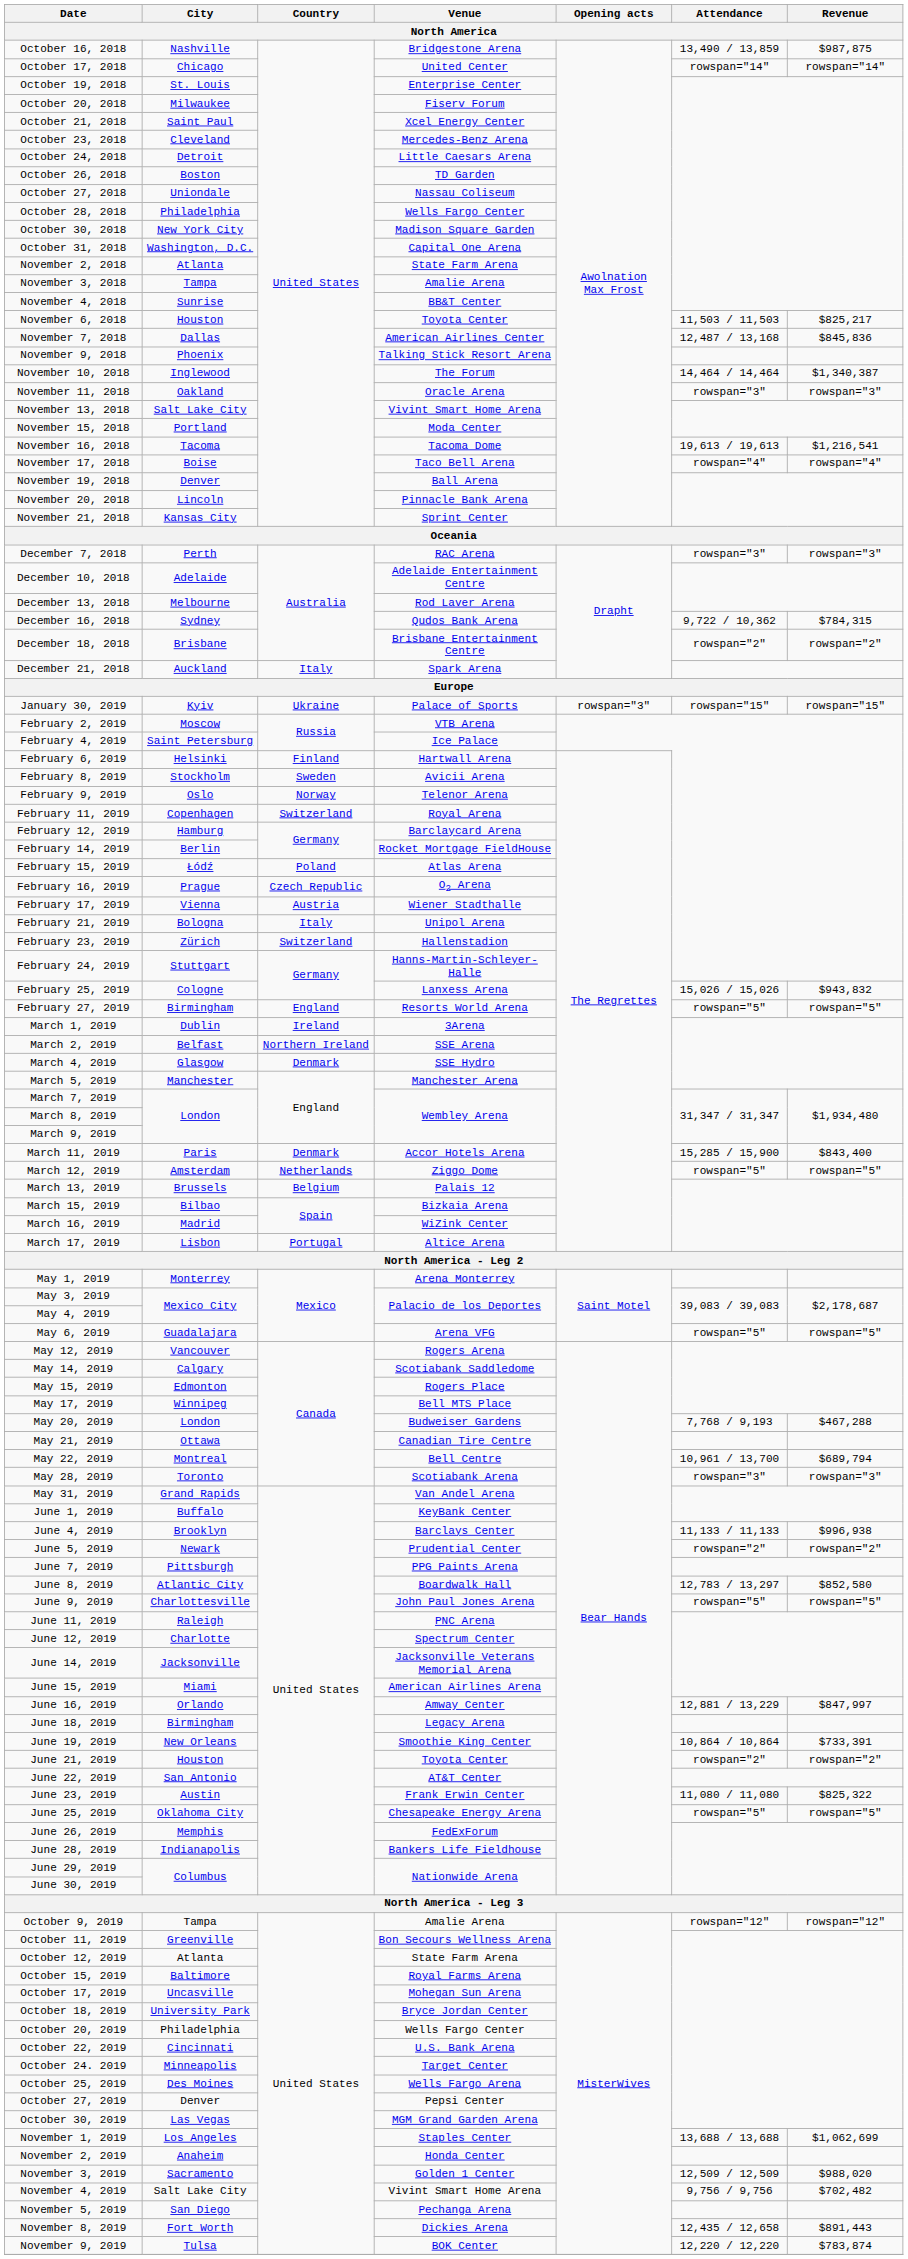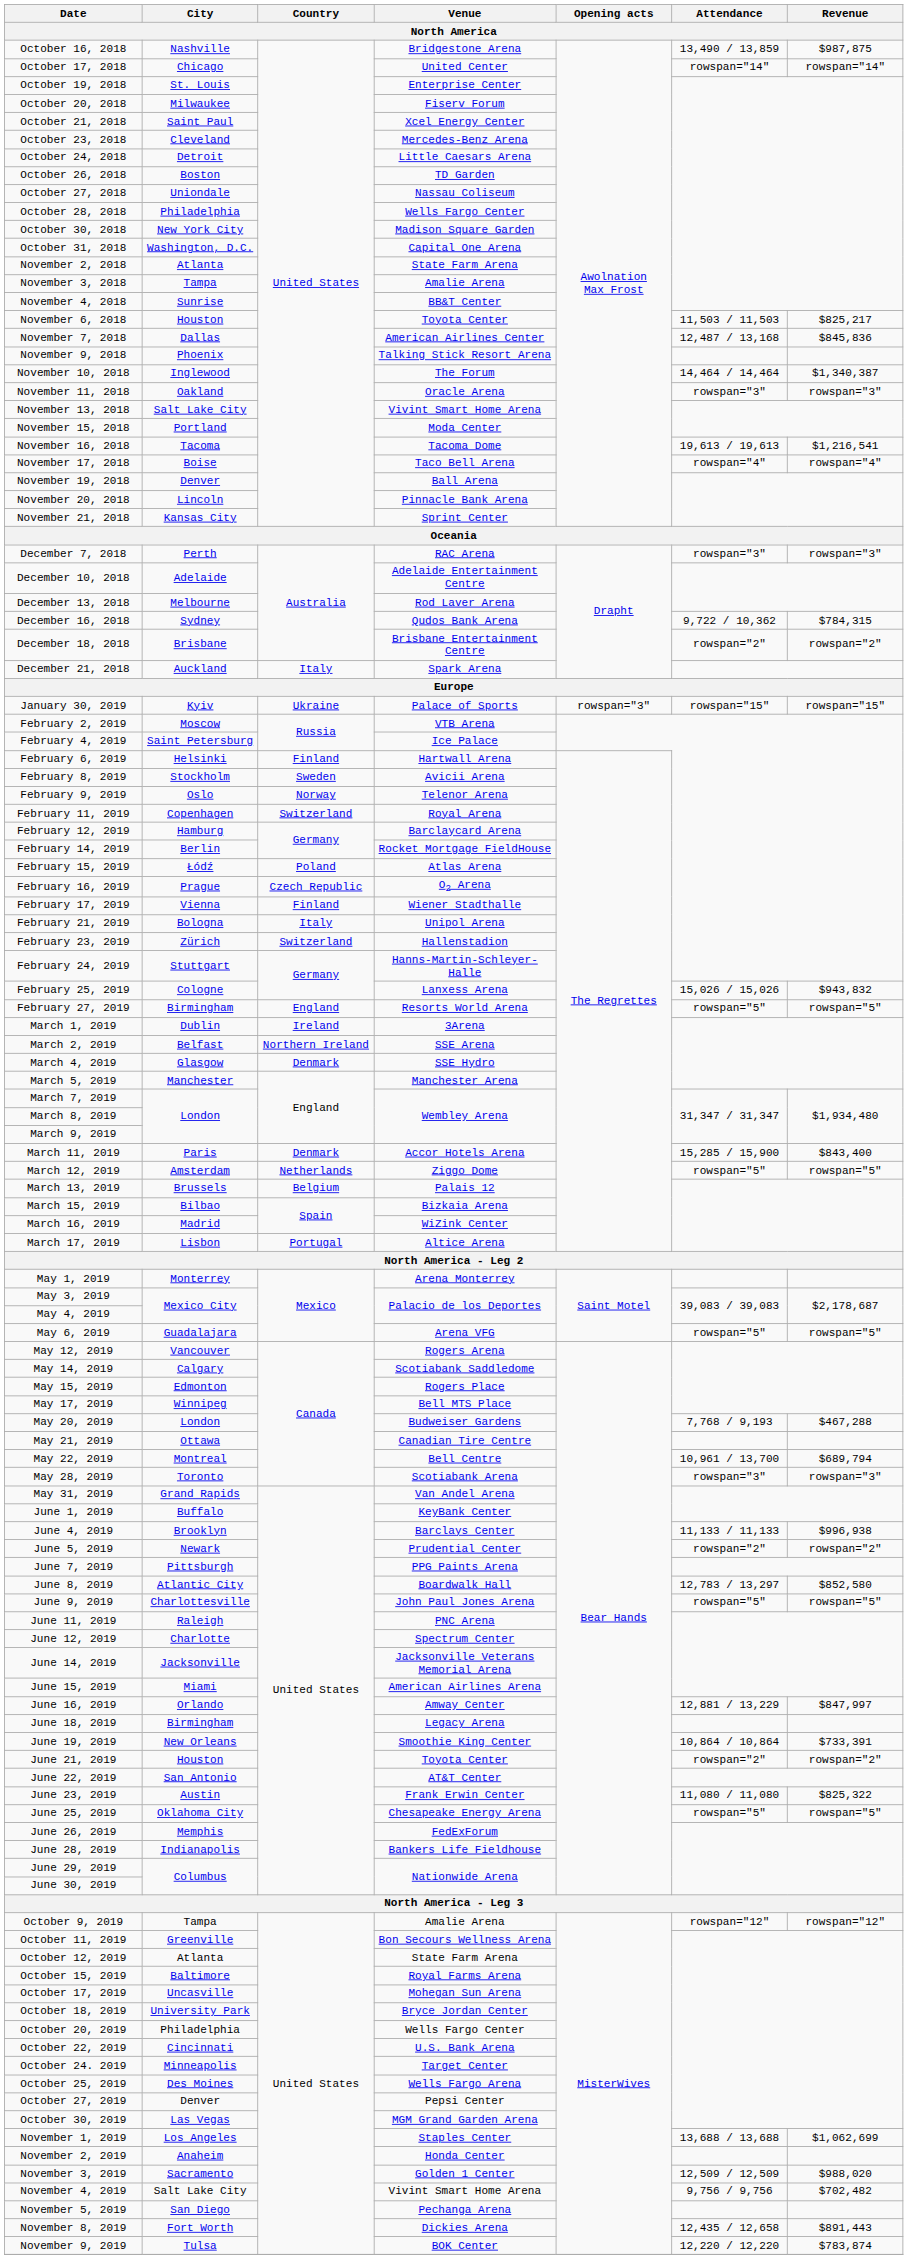February 17, 2019 | Country: Austria -> Finland
